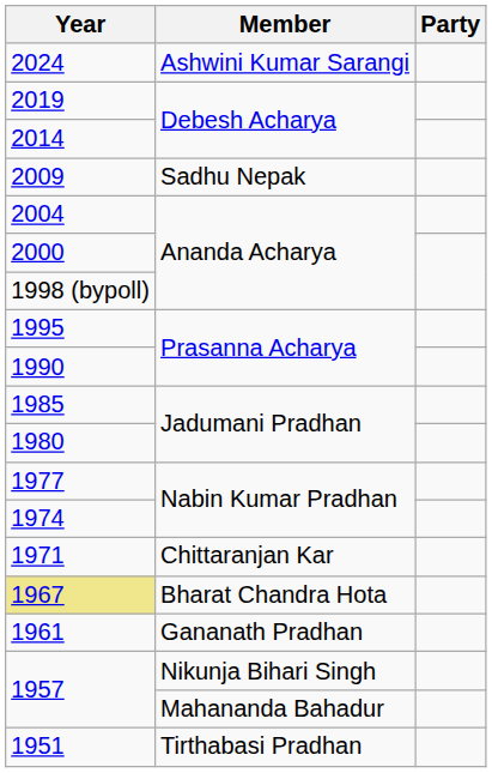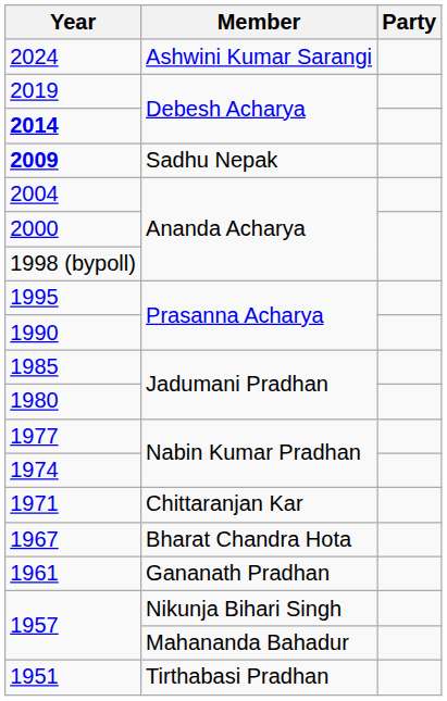2014 | Year: normal -> bold
2009 | Year: normal -> bold
1967 | Year: khaki background -> no background
